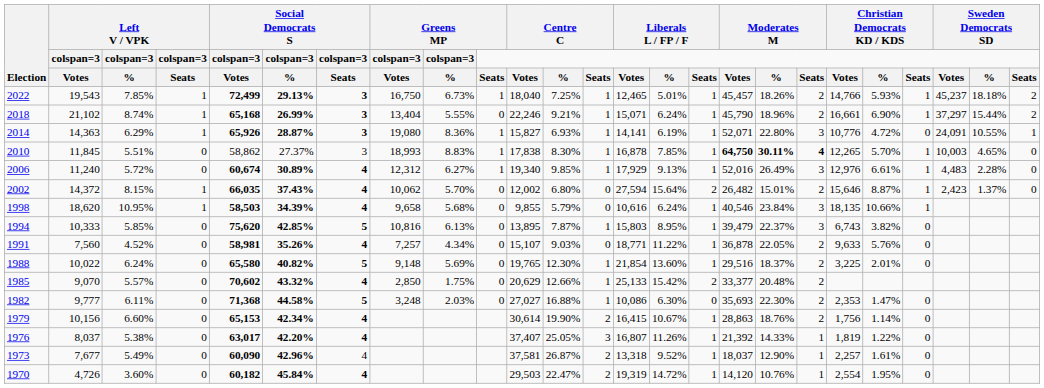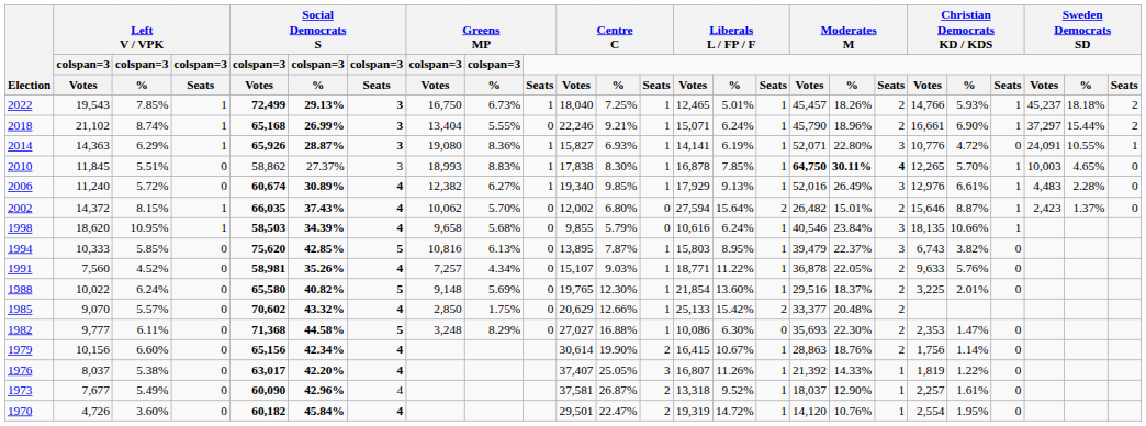2006 | Greens MP / colspan=3 / Votes: 12,312 -> 12,382
1991 | Centre C / Seats: 0 -> 1
1982 | Greens MP / colspan=3 / %: 2.03% -> 8.29%
1979 | Social Democrats S / colspan=3 / Votes: 65,153 -> 65,156
1970 | Centre C / Votes: 29,503 -> 29,501
